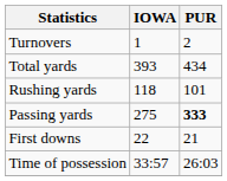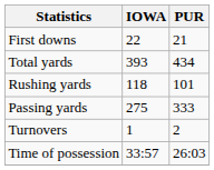rows swapped: First downs <-> Turnovers
Passing yards | PUR: bold -> normal
